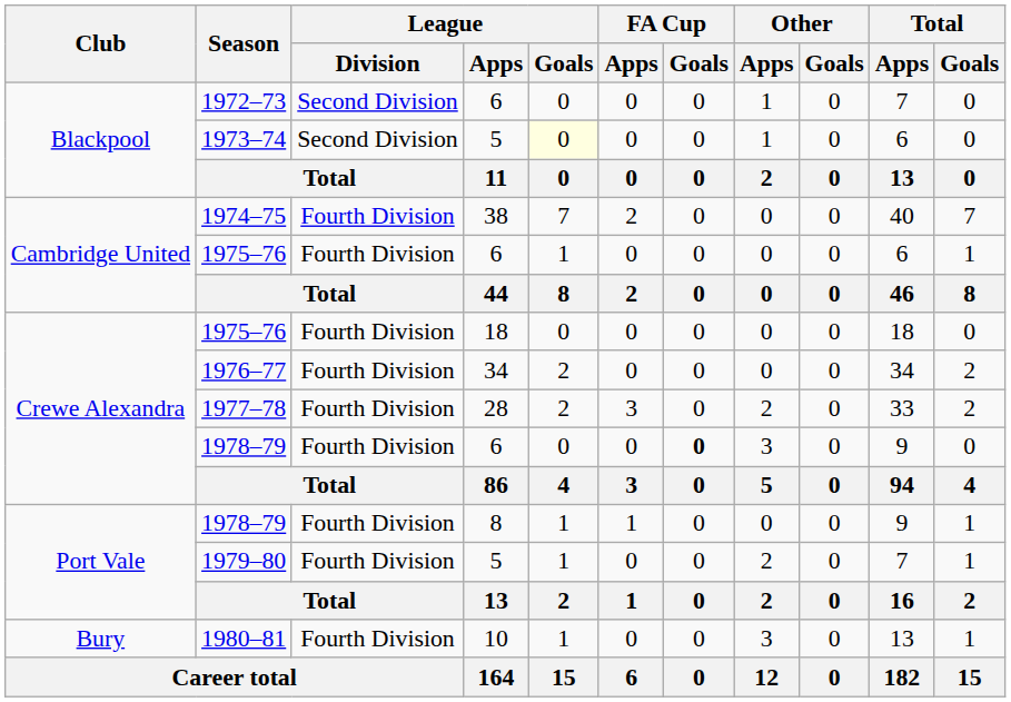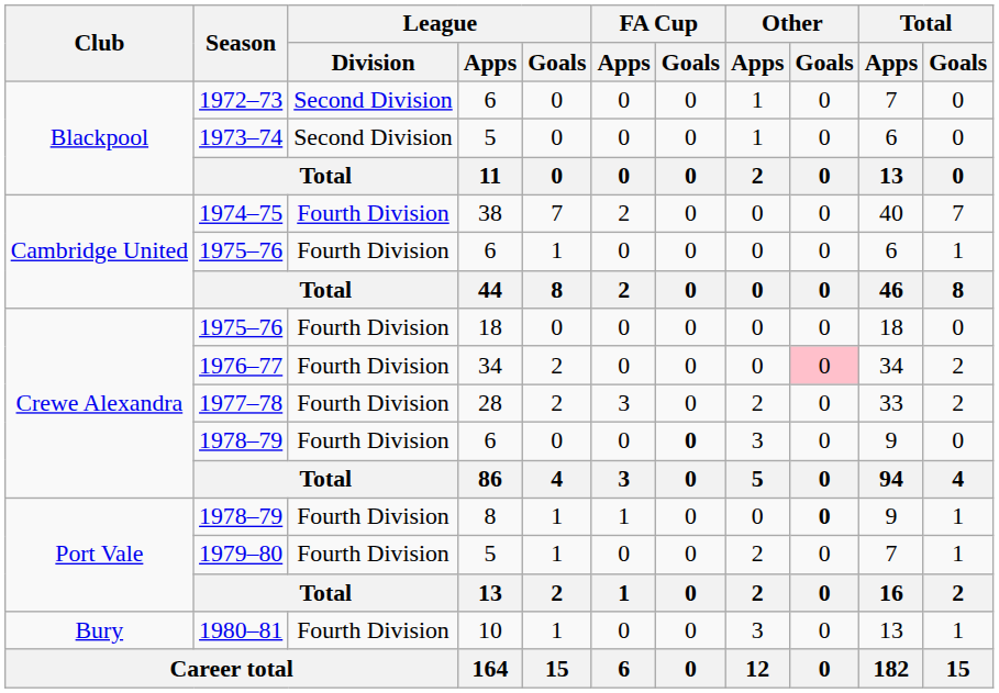1973–74 | League / Goals: lightyellow background -> no background
1976–77 | Other / Goals: no background -> pink background
1978–79 / 8 | Other / Goals: normal -> bold
